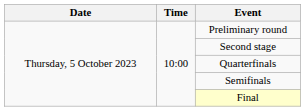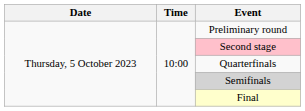Second stage | Event: no background -> pink background
Semifinals | Event: no background -> lightgrey background
